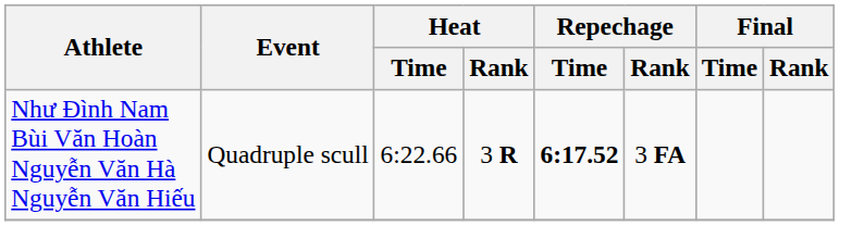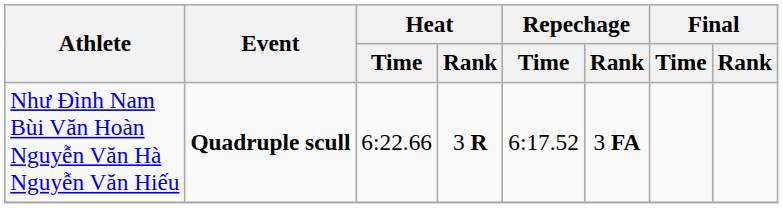Như Đình Nam Bùi Văn Hoàn Nguyễn Văn Hà Nguyễn Văn Hiếu | Event: normal -> bold
Như Đình Nam Bùi Văn Hoàn Nguyễn Văn Hà Nguyễn Văn Hiếu | Repechage / Time: bold -> normal
